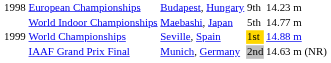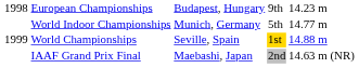World Indoor Championships | column 3: Maebashi, Japan -> Munich, Germany
IAAF Grand Prix Final | column 3: Munich, Germany -> Maebashi, Japan
